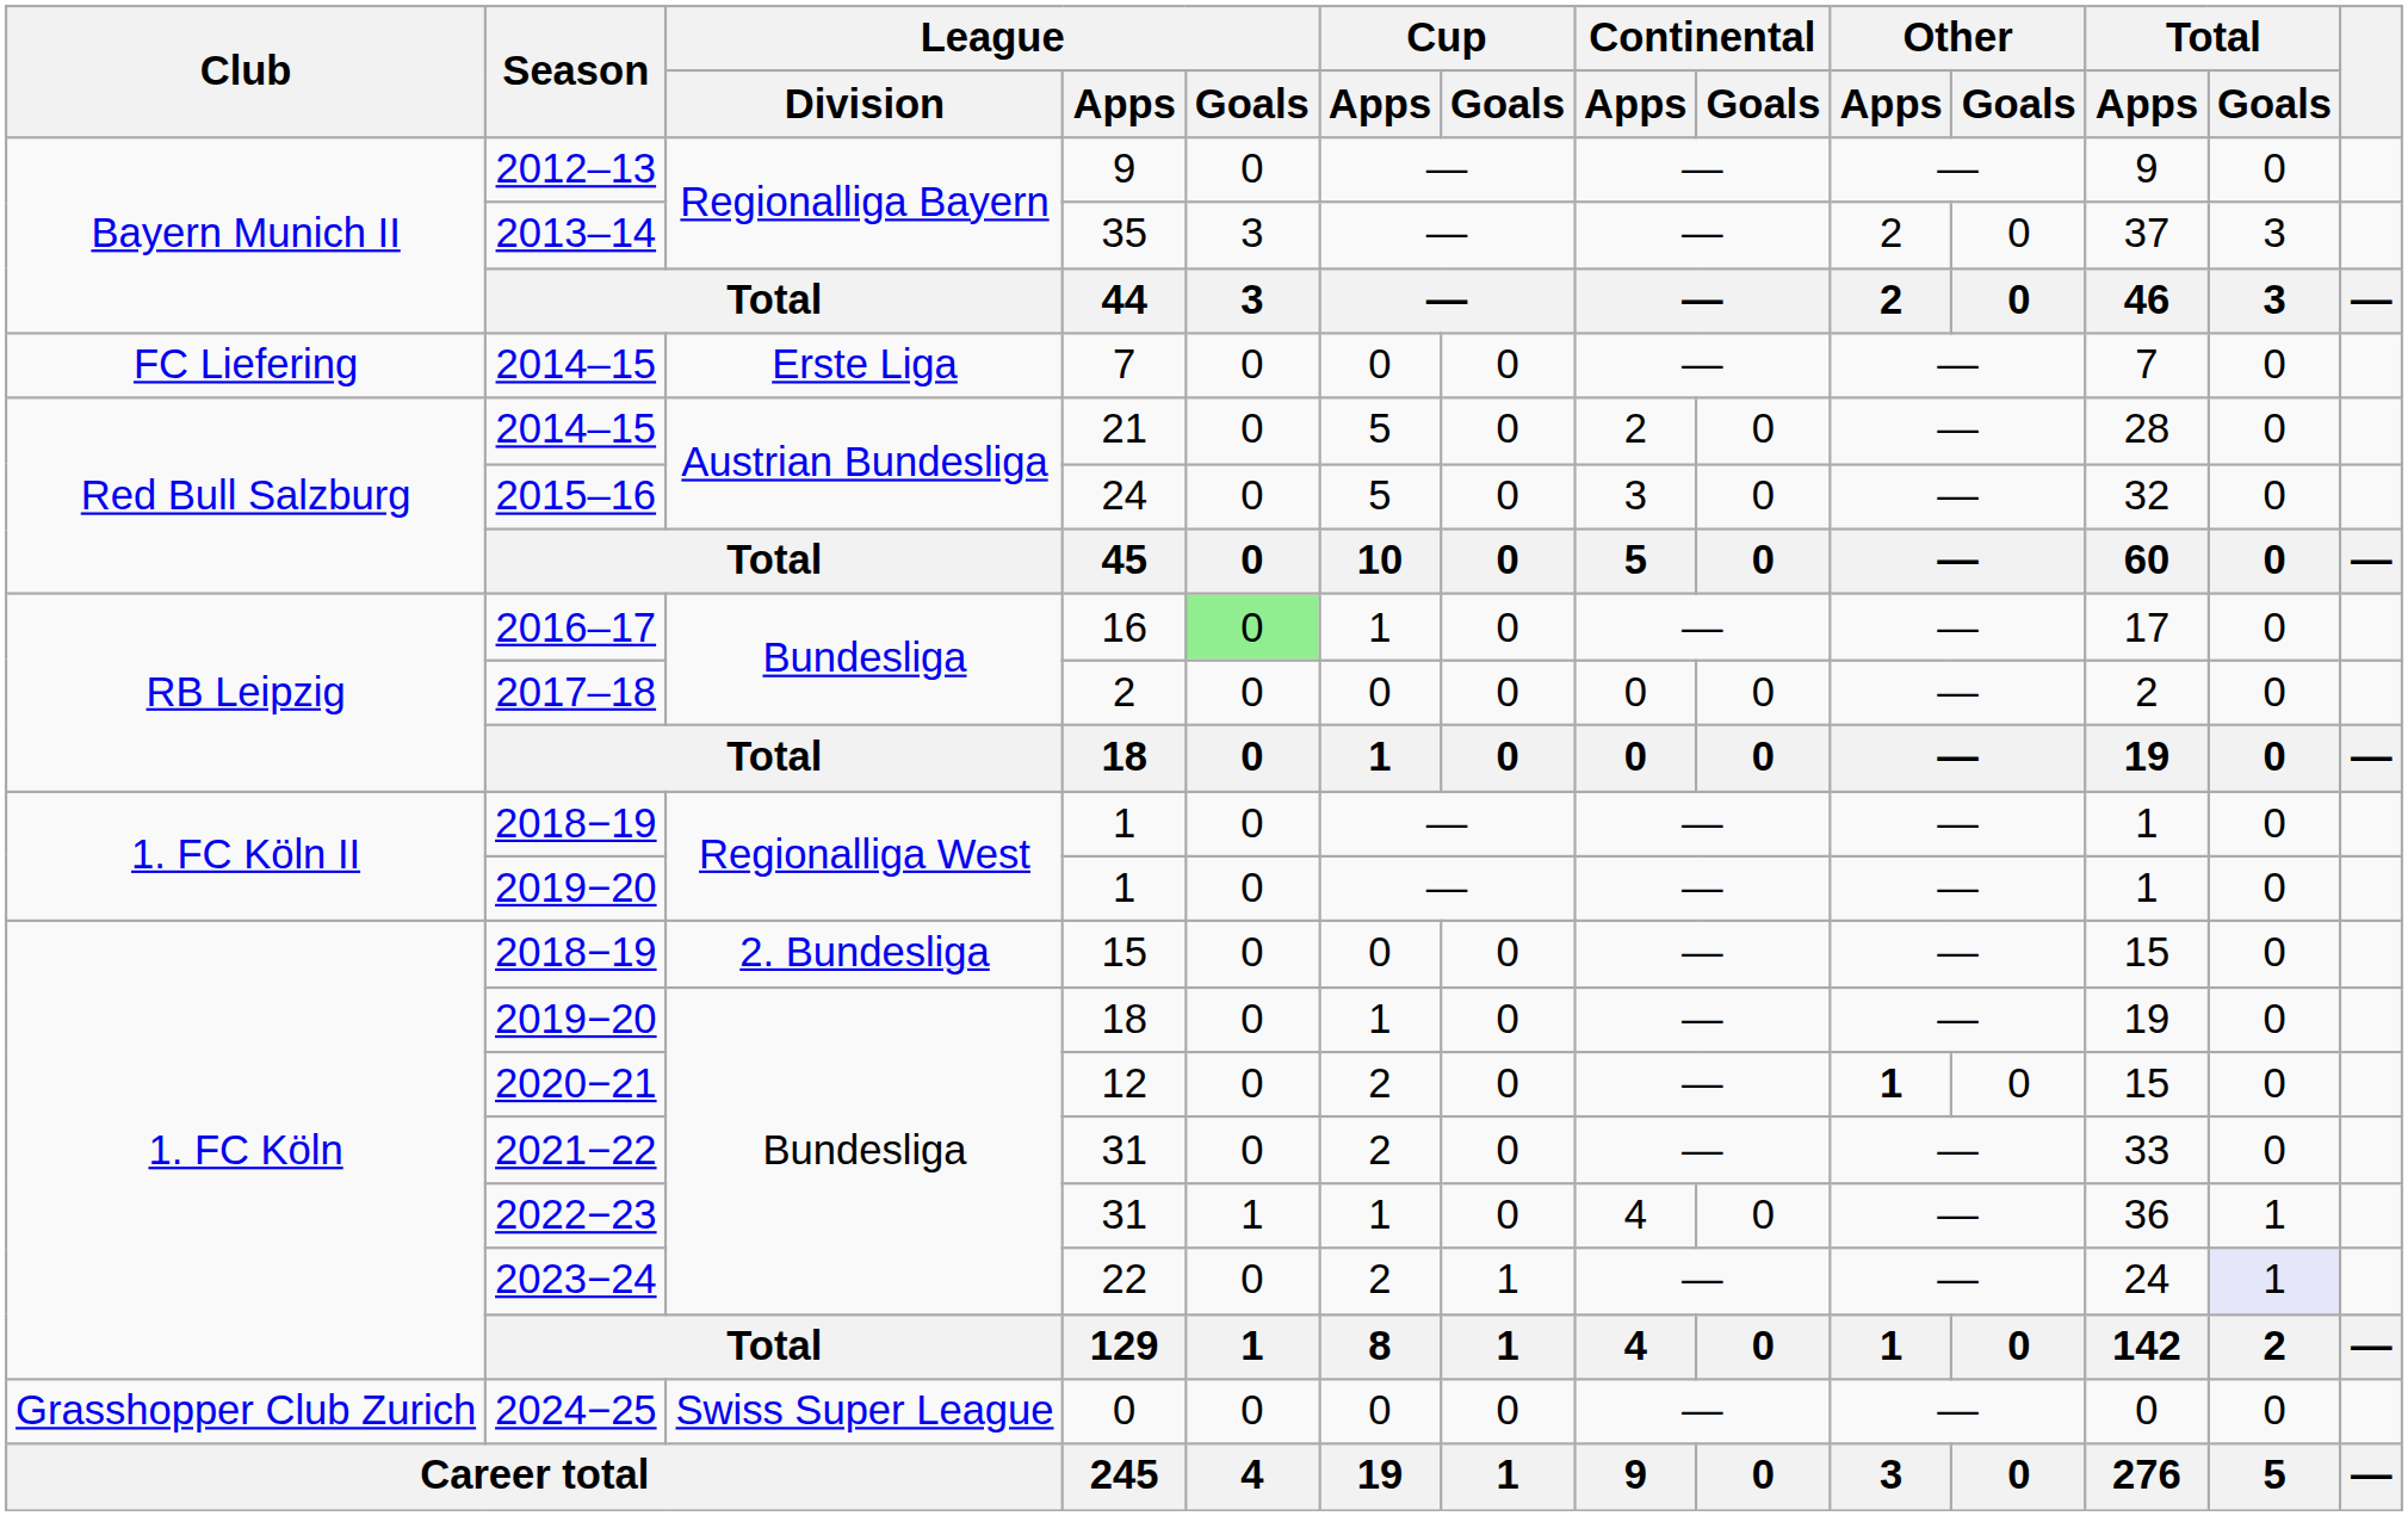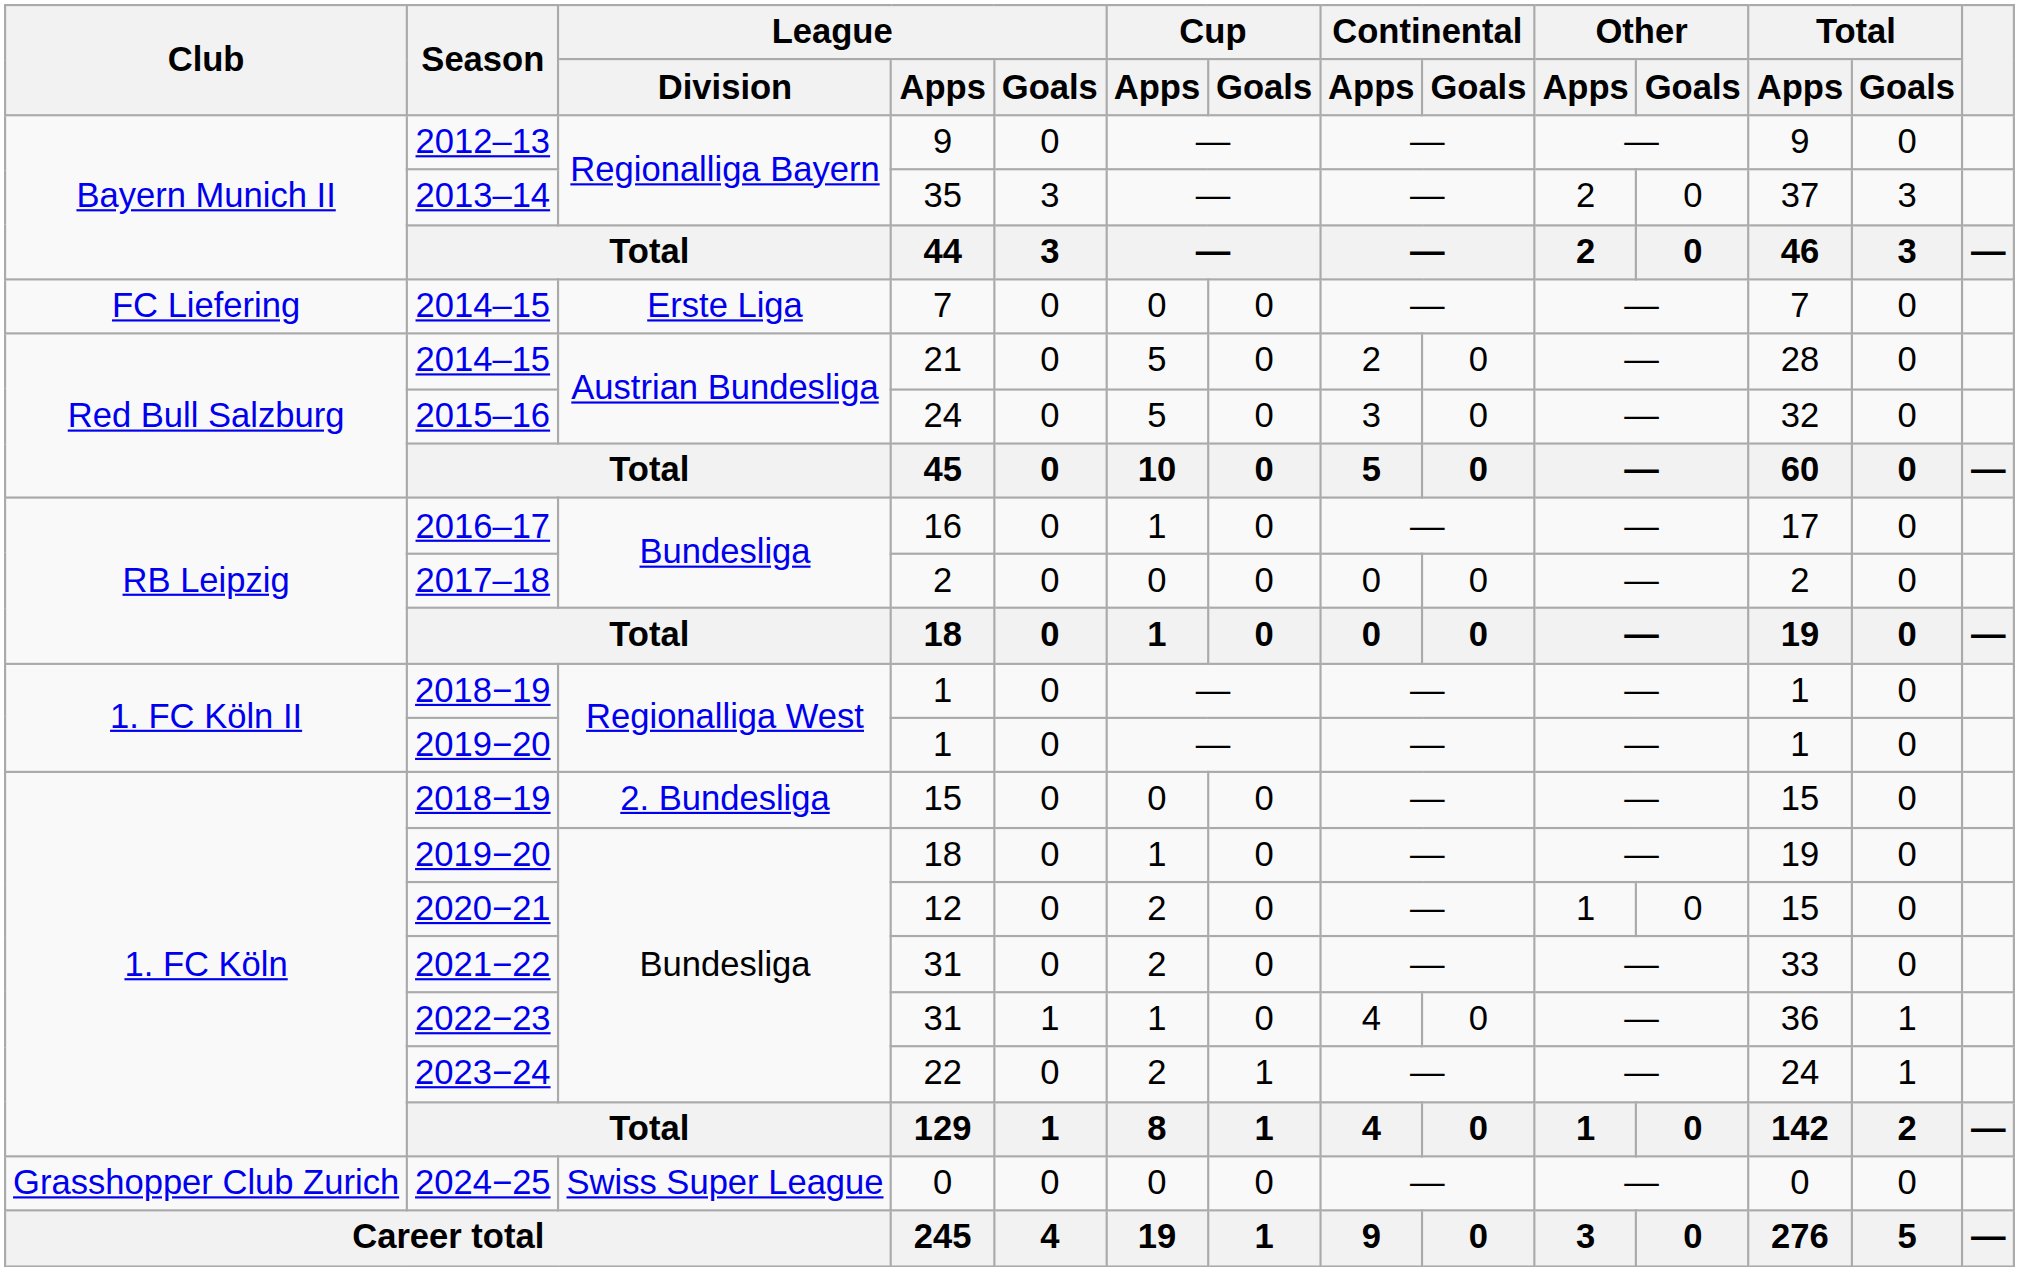16 | League / Goals: lightgreen background -> no background
12 | Other / Apps: bold -> normal
22 | Total / Goals: lavender background -> no background
